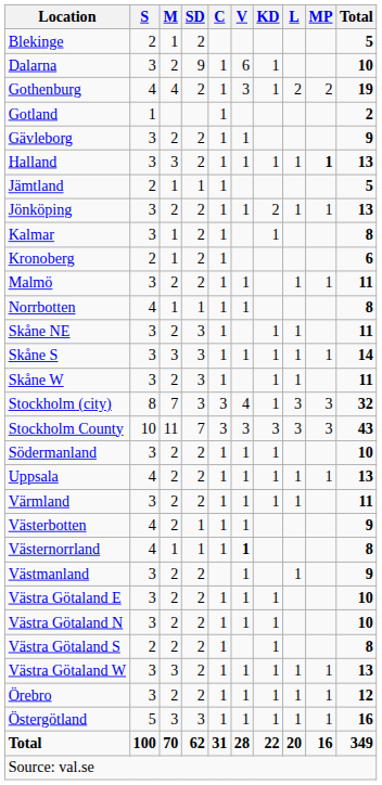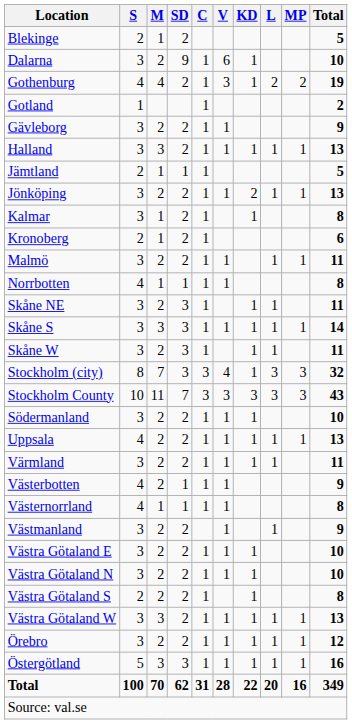Halland | MP: bold -> normal
Västernorrland | V: bold -> normal
